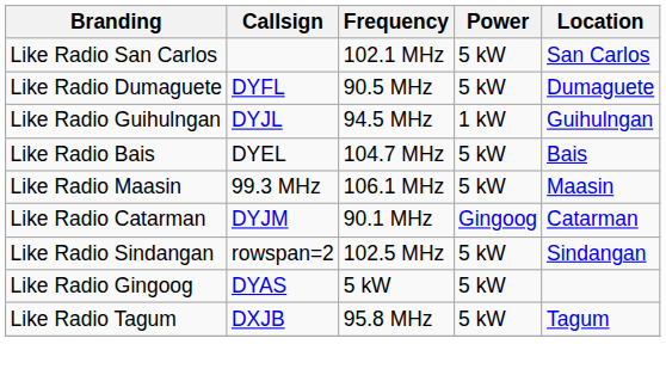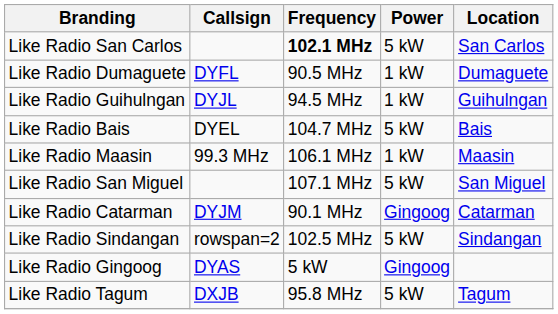Like Radio San Carlos | Frequency: normal -> bold
Like Radio Dumaguete | Power: 5 kW -> 1 kW
Like Radio Maasin | Power: 5 kW -> 1 kW
+ row: Like Radio San Miguel | 107.1 MHz | 5 kW | San Miguel
Like Radio Gingoog | Power: 5 kW -> Gingoog
